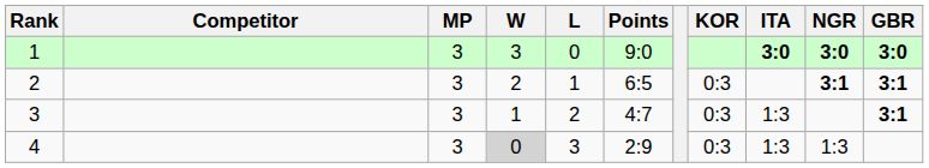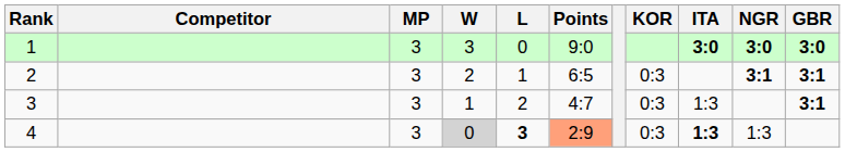4 | L: normal -> bold
4 | Points: no background -> lightsalmon background
4 | ITA: normal -> bold
